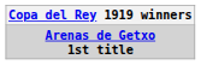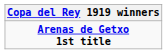row 2 | column 1: lightgrey background -> no background
